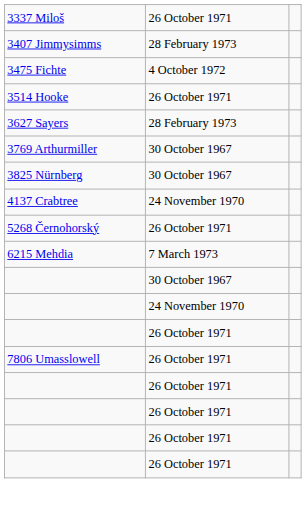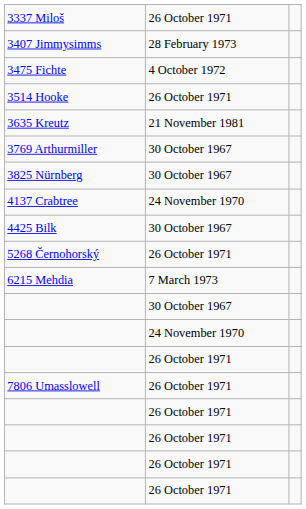- row: 3627 Sayers | 28 February 1973
+ row: 3635 Kreutz | 21 November 1981
+ row: 4425 Bilk | 30 October 1967
